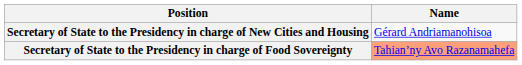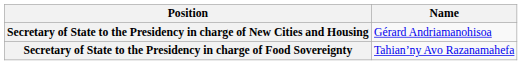row 3 | Name: lightsalmon background -> no background
